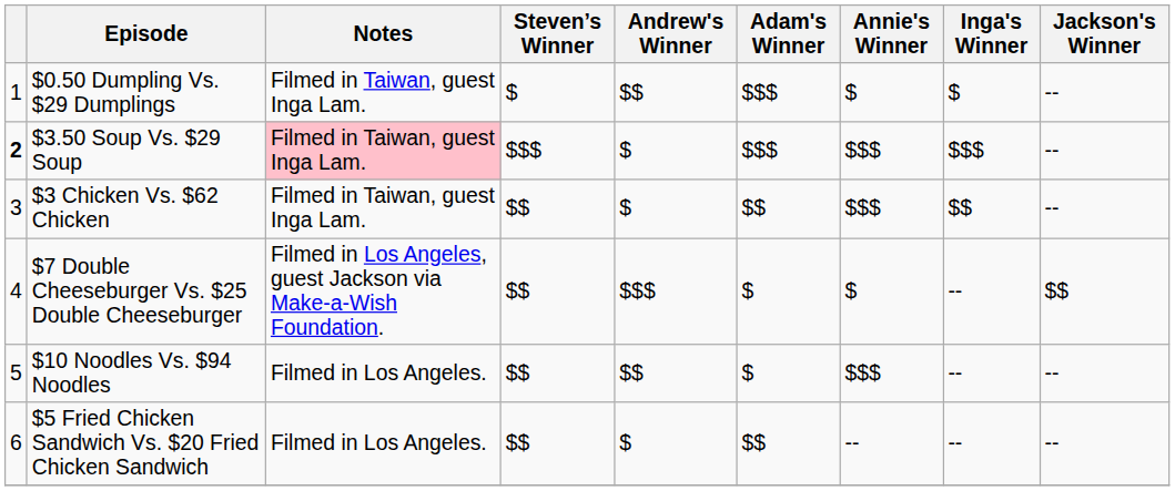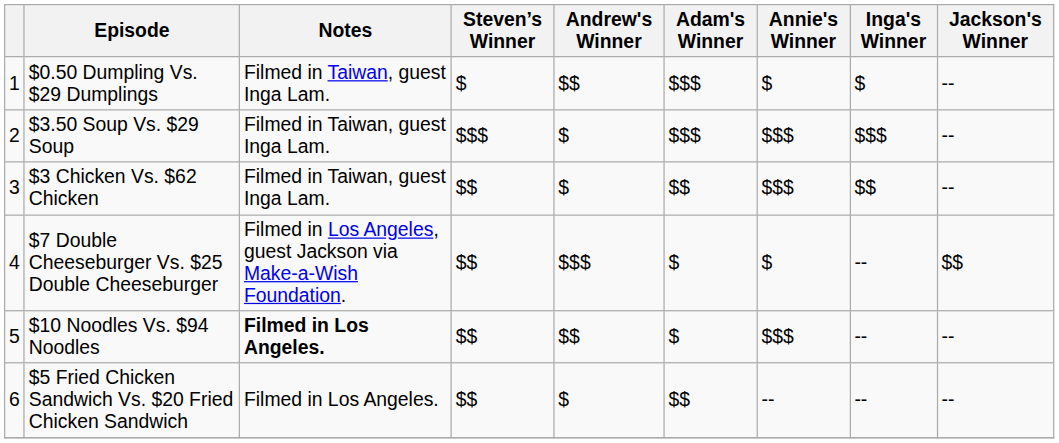$3.50 Soup Vs. $29 Soup | column 1: bold -> normal
$3.50 Soup Vs. $29 Soup | Notes: pink background -> no background
$10 Noodles Vs. $94 Noodles | Notes: normal -> bold
